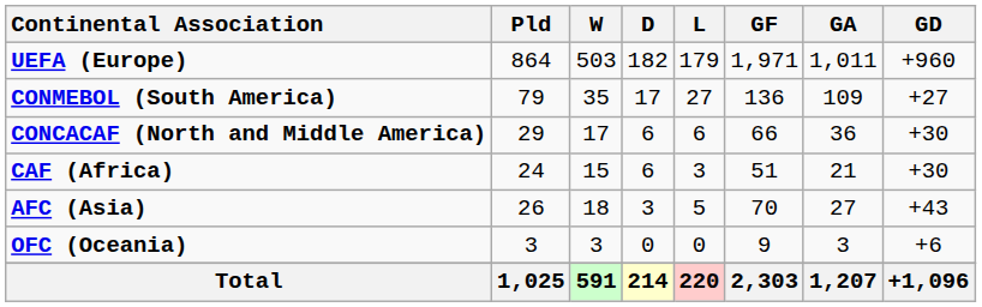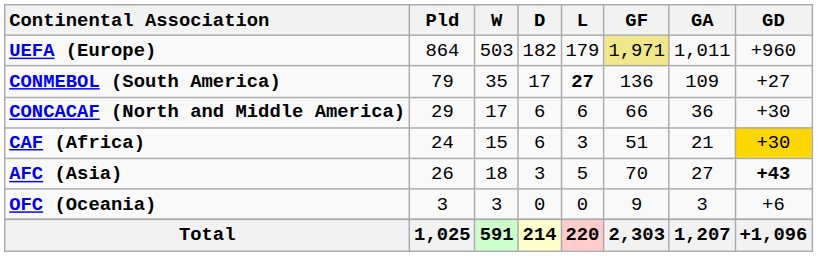UEFA (Europe) | GF: no background -> khaki background
CONMEBOL (South America) | L: normal -> bold
CAF (Africa) | GD: no background -> gold background
AFC (Asia) | GD: normal -> bold
